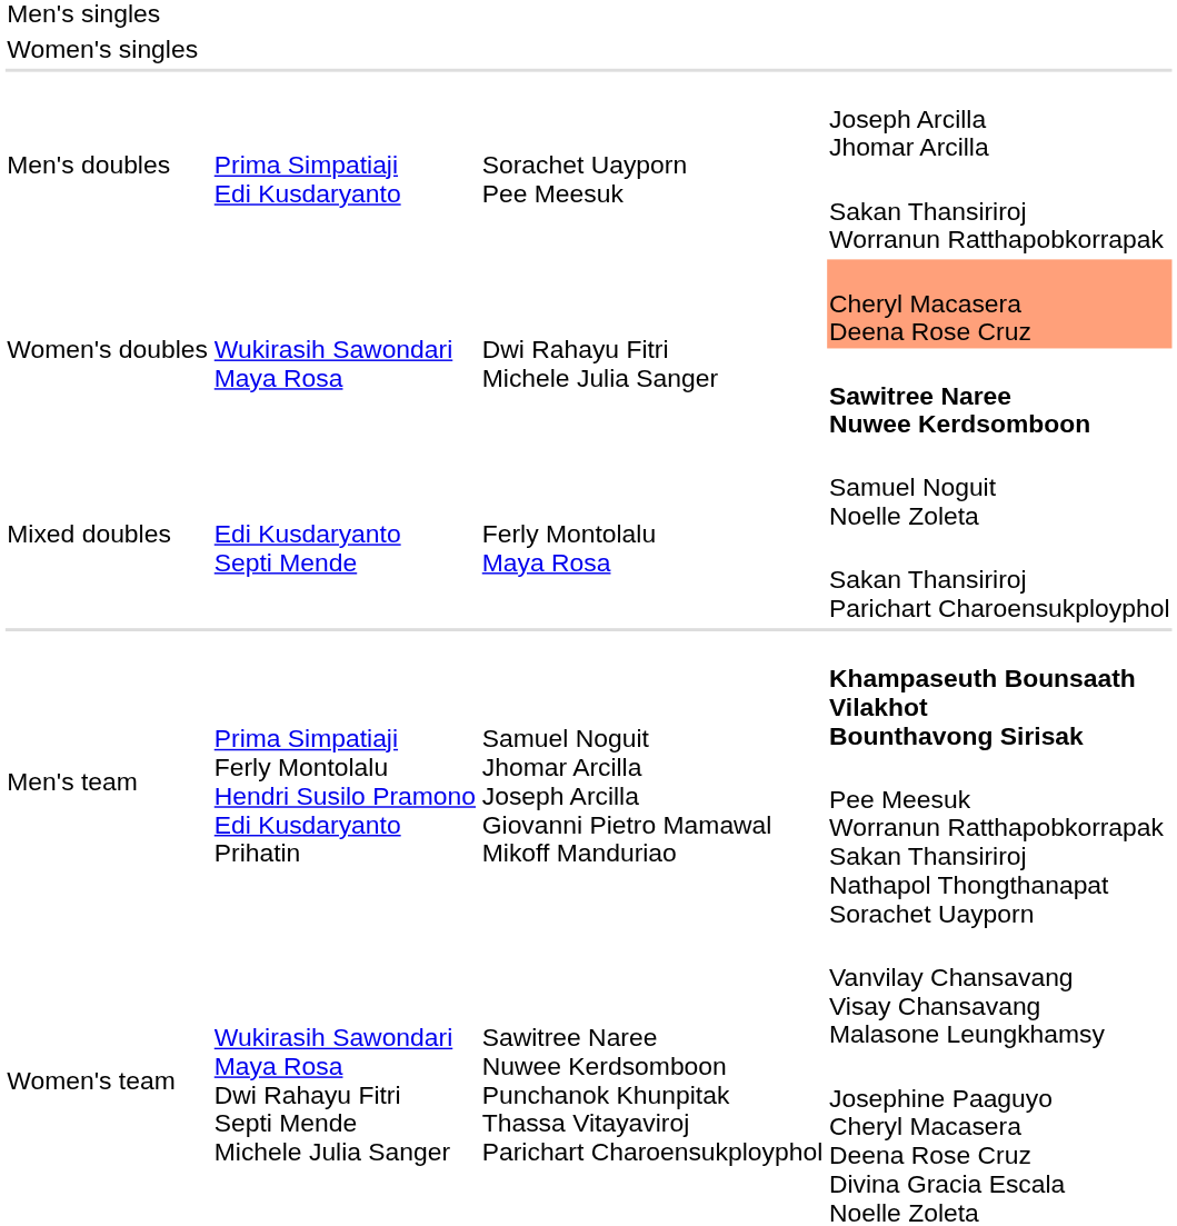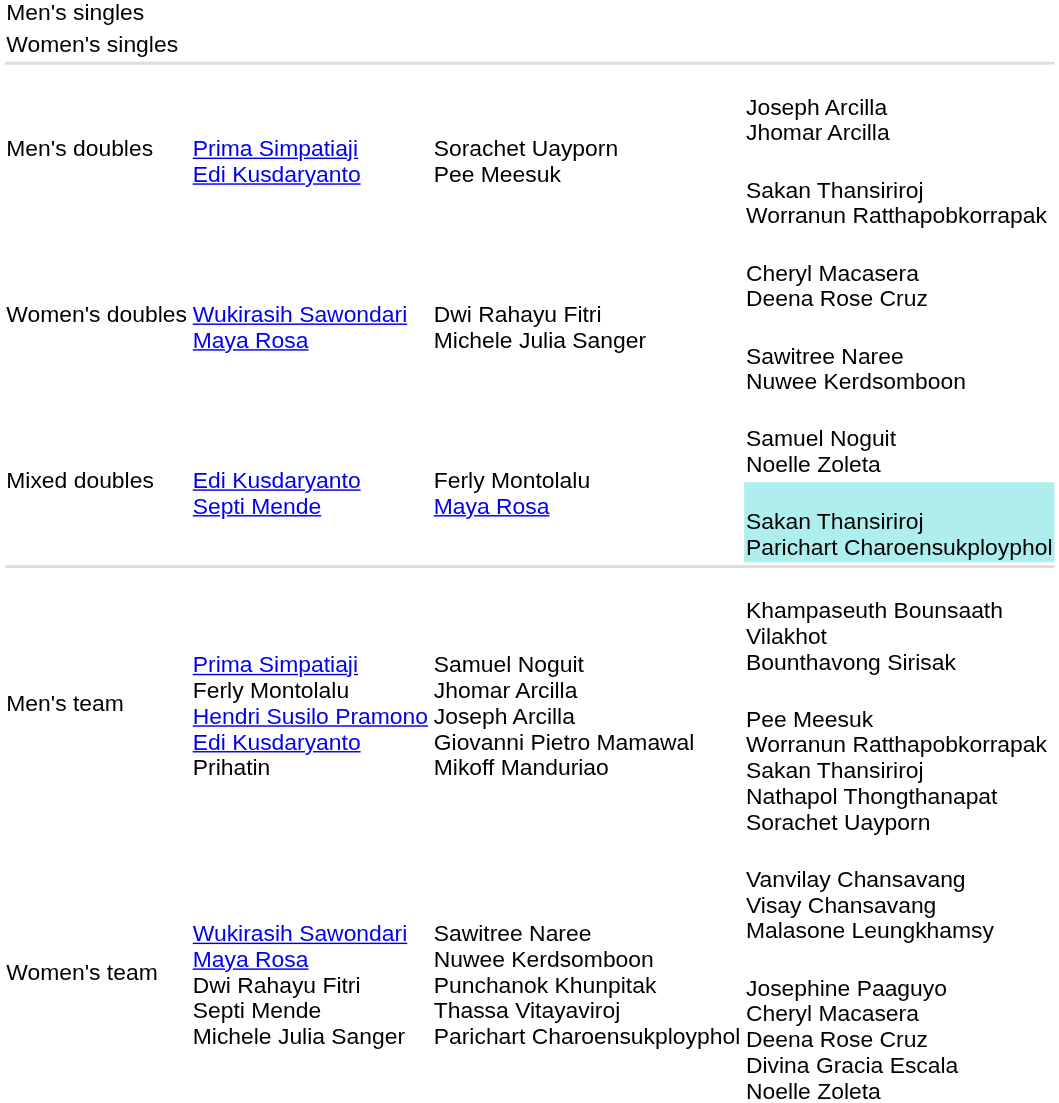Cheryl Macasera Deena Rose Cruz | column 4: lightsalmon background -> no background
Sawitree Naree Nuwee Kerdsomboon | column 4: bold -> normal
Sakan Thansiriroj Parichart Charoensukployphol | column 4: no background -> paleturquoise background
Khampaseuth Bounsaath Vilakhot Bounthavong Sirisak | column 4: bold -> normal
